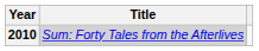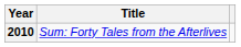row 2 | Title: lightgrey background -> no background
